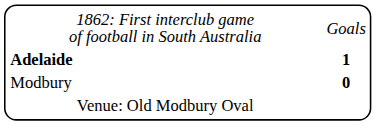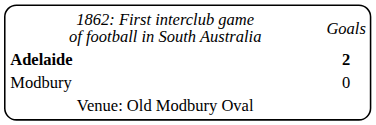Adelaide | column 2: 1 -> 2
Modbury | column 2: bold -> normal
